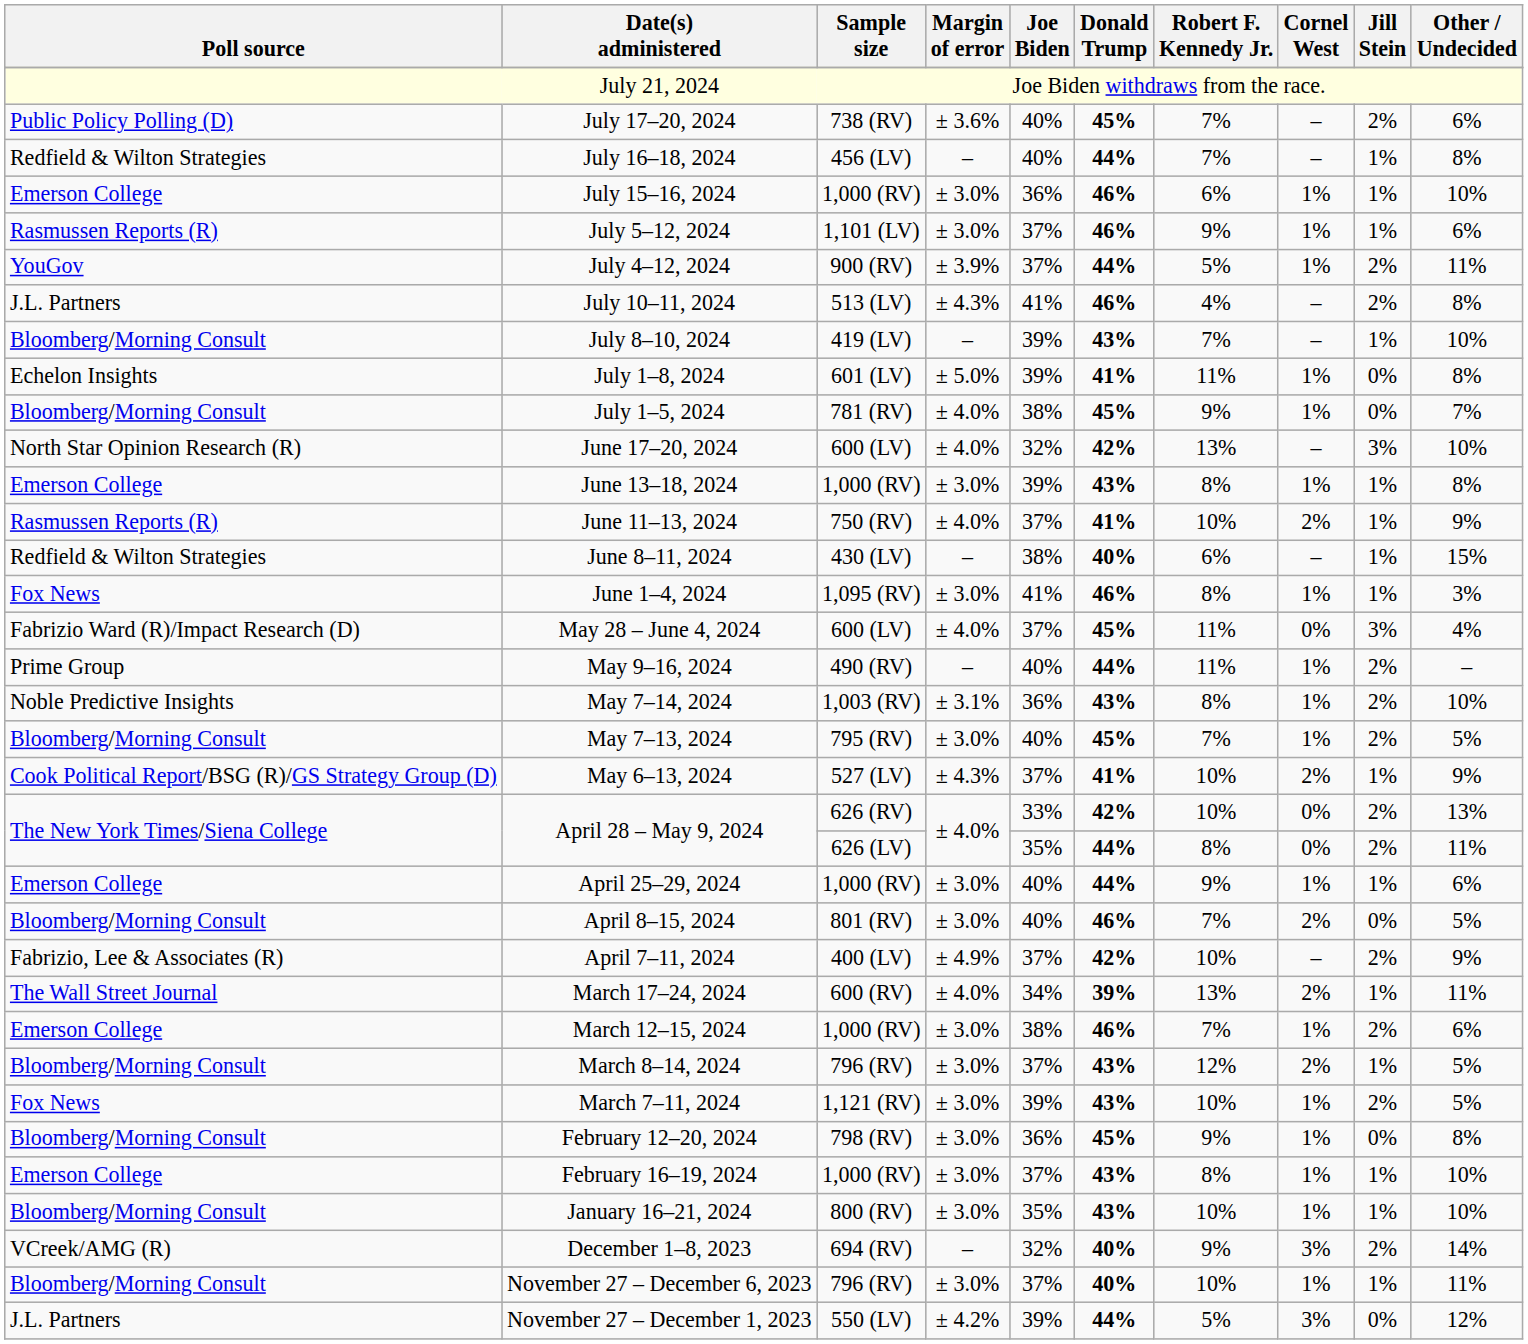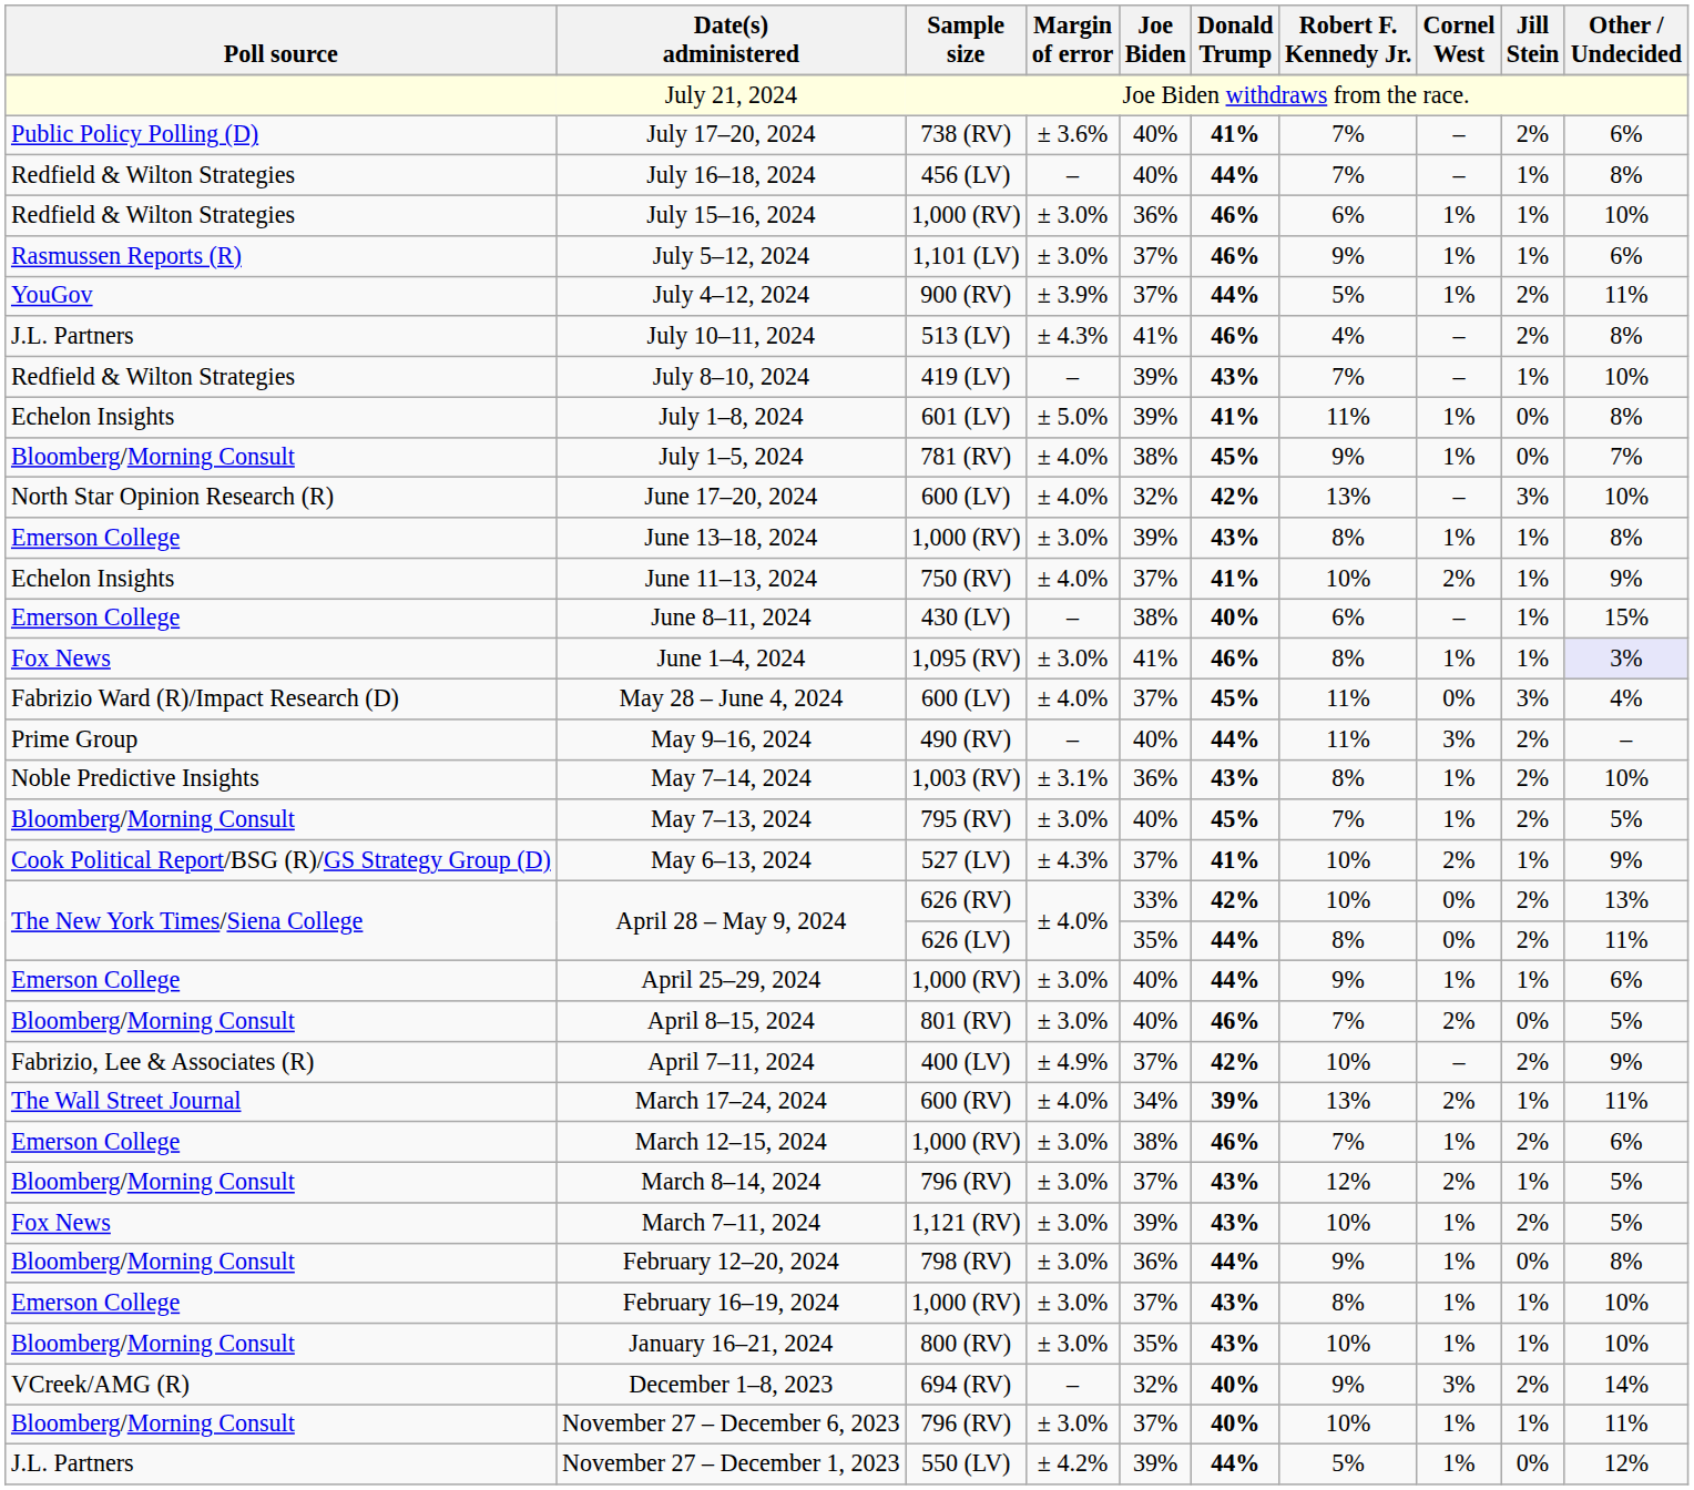July 17–20, 2024 | Donald Trump: 45% -> 41%
July 15–16, 2024 | Poll source: Emerson College -> Redfield & Wilton Strategies
July 8–10, 2024 | Poll source: Bloomberg/Morning Consult -> Redfield & Wilton Strategies
June 11–13, 2024 | Poll source: Rasmussen Reports (R) -> Echelon Insights
June 8–11, 2024 | Poll source: Redfield & Wilton Strategies -> Emerson College
June 1–4, 2024 | Other / Undecided: no background -> lavender background
May 9–16, 2024 | Cornel West: 1% -> 3%
February 12–20, 2024 | Donald Trump: 45% -> 44%
November 27 – December 1, 2023 | Cornel West: 3% -> 1%
